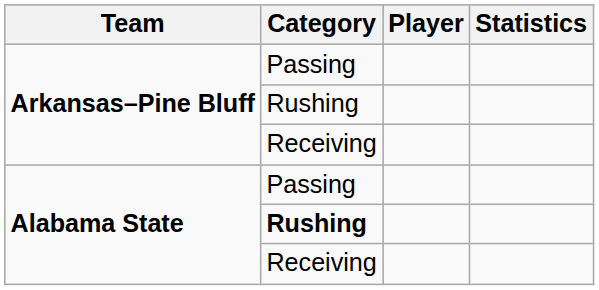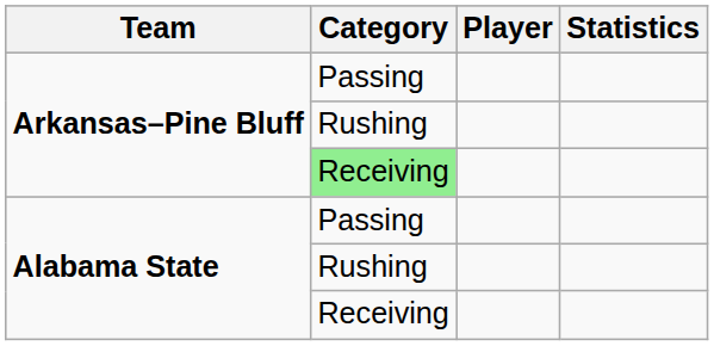Arkansas–Pine Bluff / Receiving | Category: no background -> lightgreen background
Alabama State / Rushing | Category: bold -> normal
